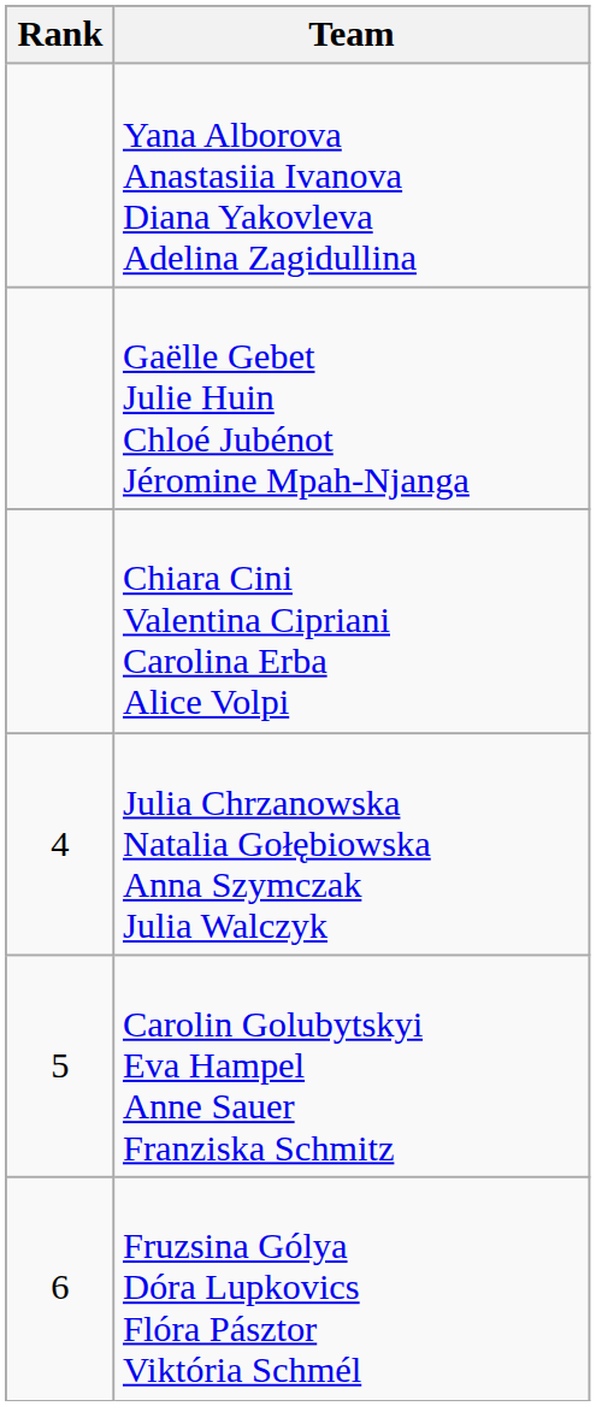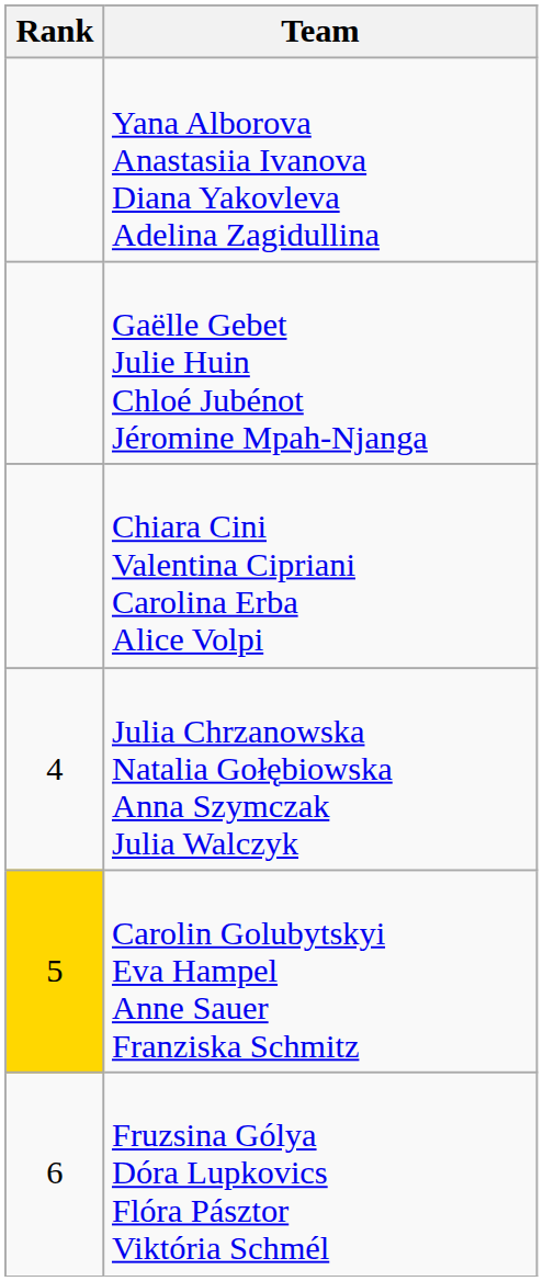Carolin Golubytskyi Eva Hampel Anne Sauer Franziska Schmitz | Rank: no background -> gold background
